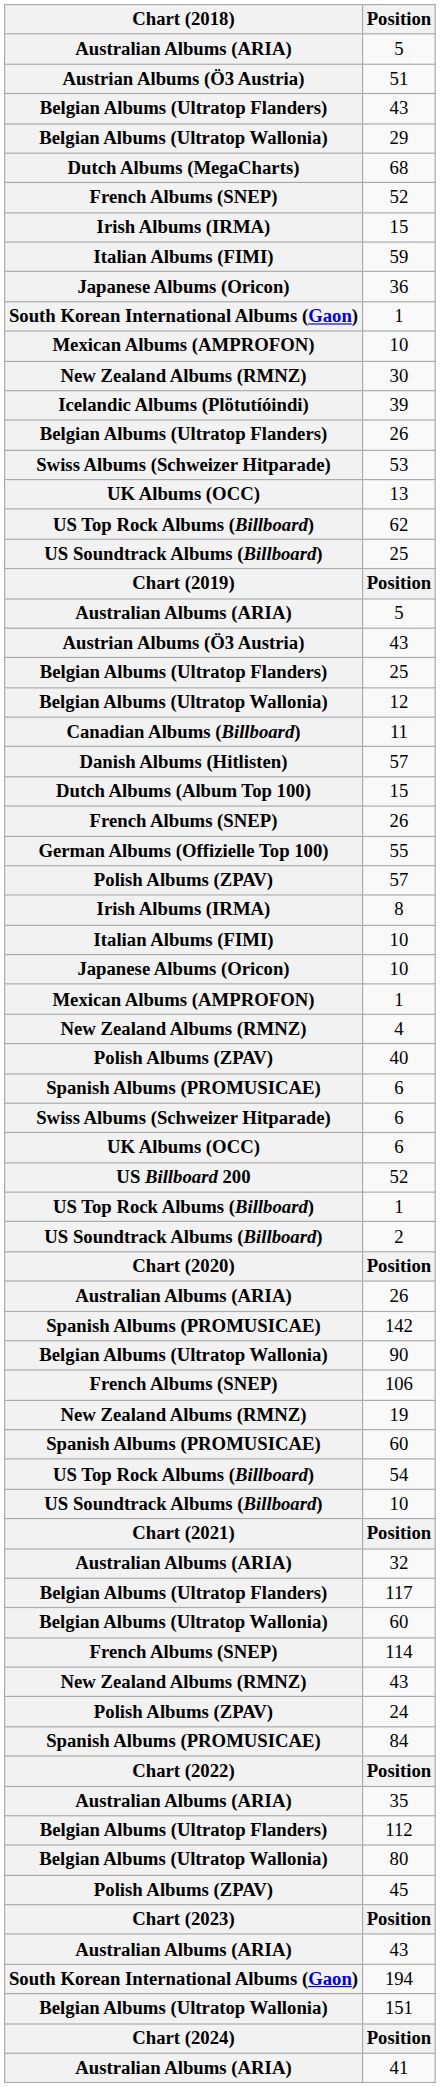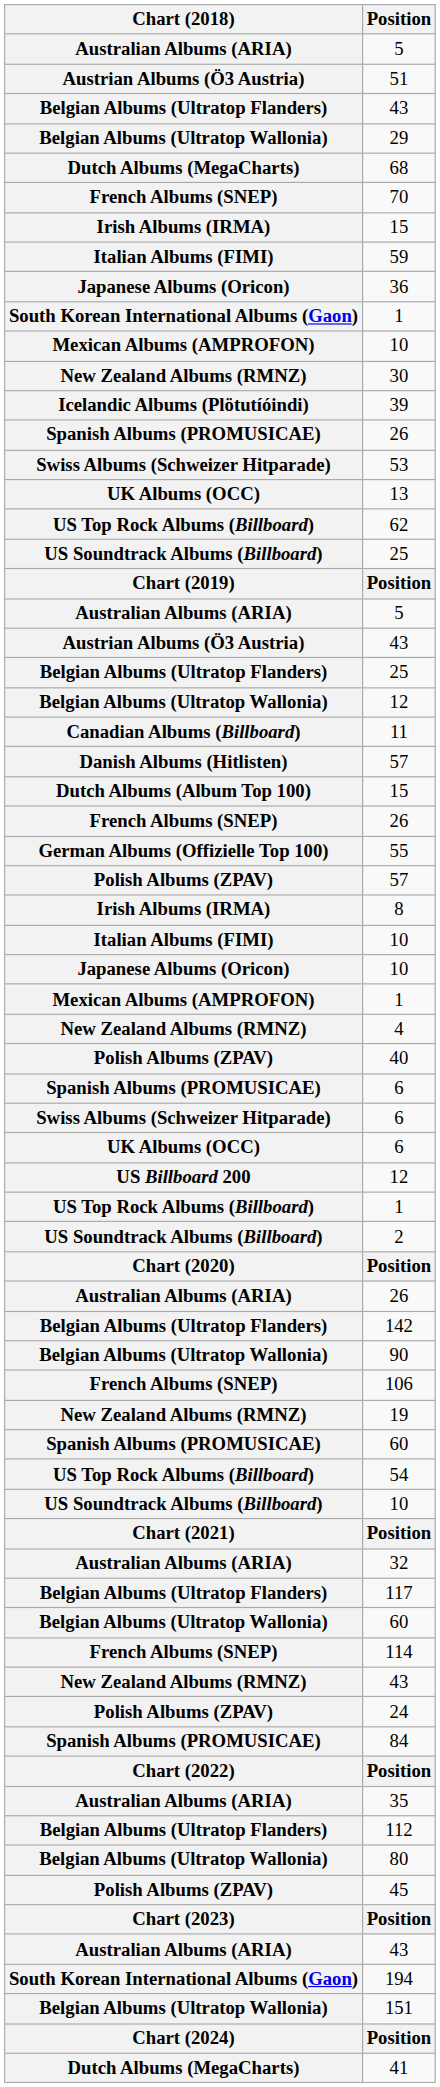row 7 | Position: 52 -> 70
row 15 | Chart (2018): Belgian Albums (Ultratop Flanders) -> Spanish Albums (PROMUSICAE)
row 40 | Position: 52 -> 12
row 45 | Chart (2018): Spanish Albums (PROMUSICAE) -> Belgian Albums (Ultratop Flanders)
row 70 | Chart (2018): Australian Albums (ARIA) -> Dutch Albums (MegaCharts)
